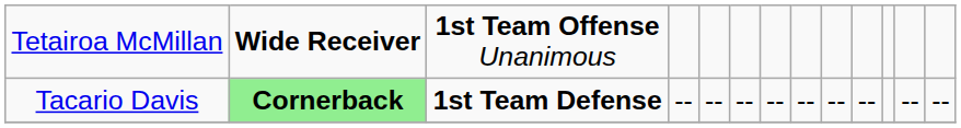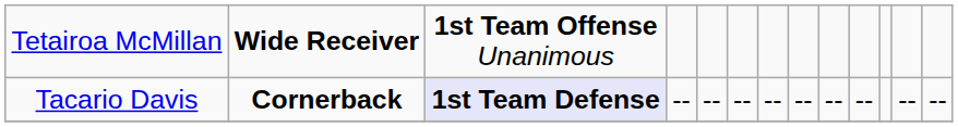Tacario Davis | column 2: lightgreen background -> no background
Tacario Davis | column 3: no background -> lavender background
